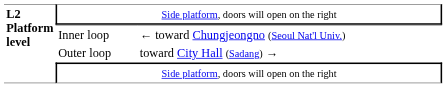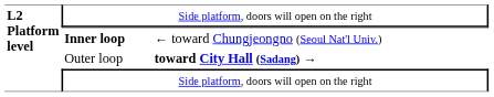Inner loop | column 2: normal -> bold
Outer loop | column 3: normal -> bold
